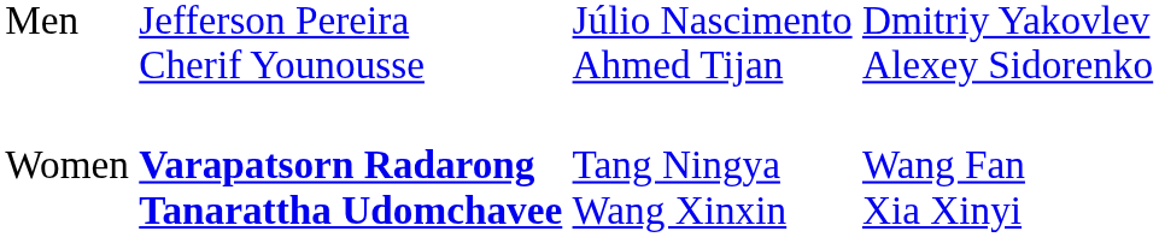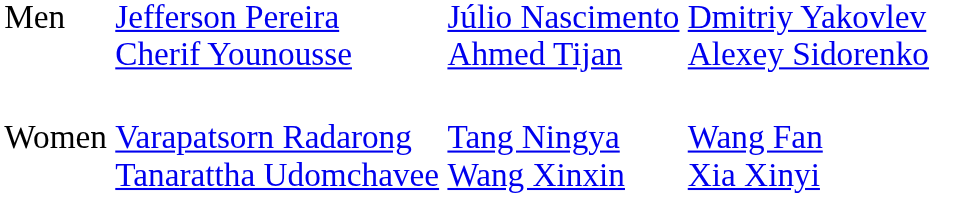Women | column 2: bold -> normal
